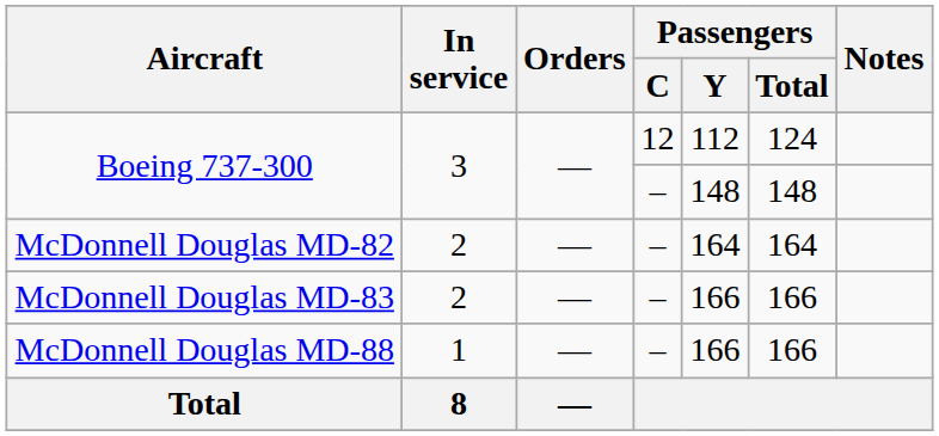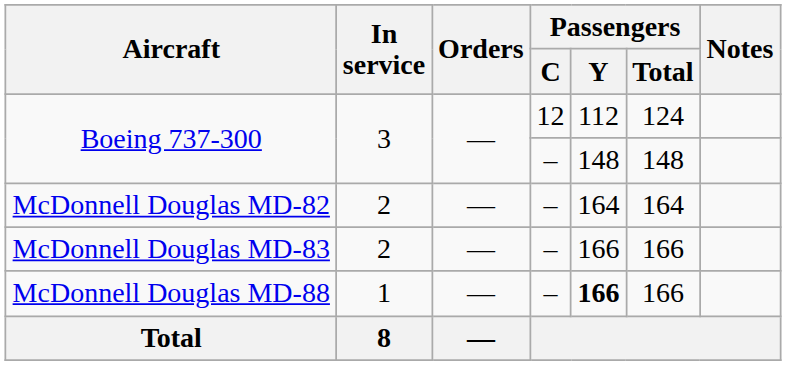McDonnell Douglas MD-88 | Passengers / Y: normal -> bold
